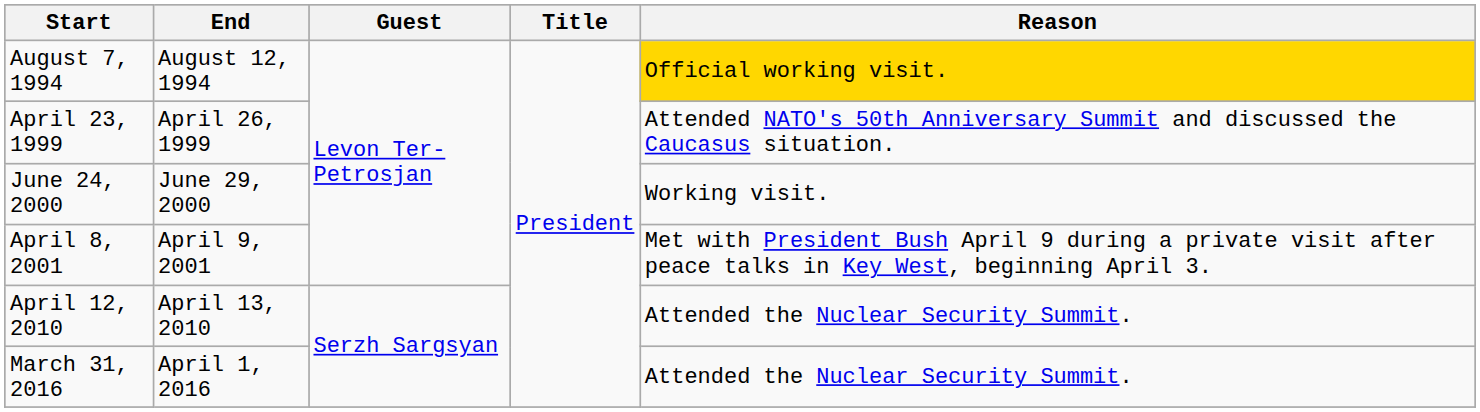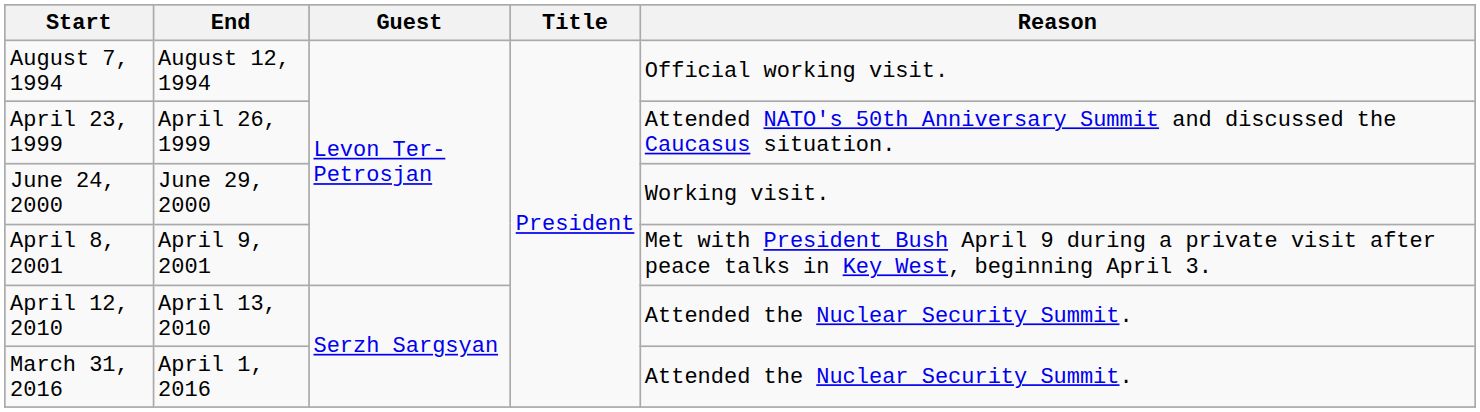August 7, 1994 | Reason: gold background -> no background
